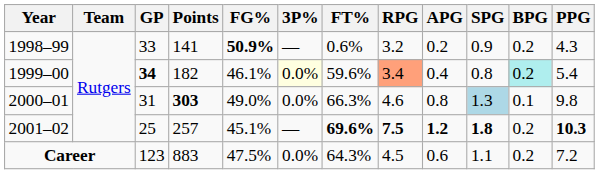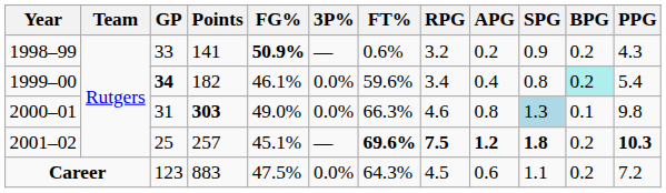1999–00 | 3P%: lightyellow background -> no background
1999–00 | RPG: lightsalmon background -> no background
